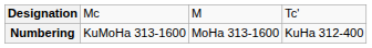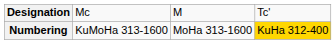Numbering | column 4: no background -> gold background
